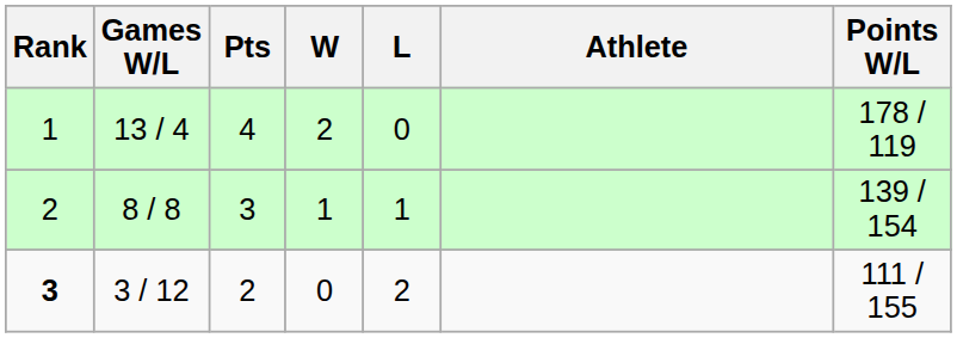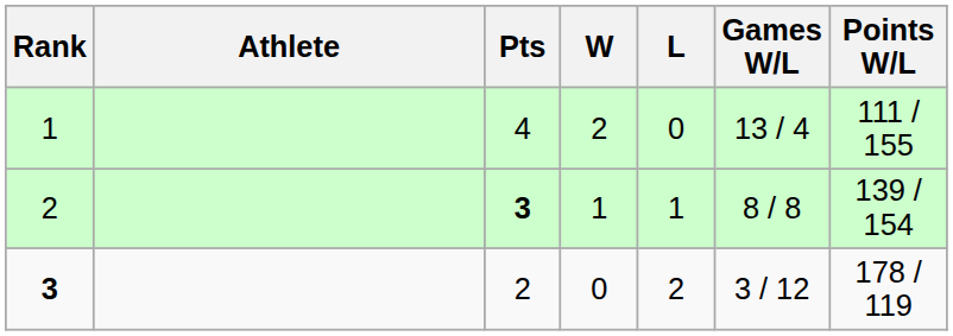columns swapped: Athlete <-> Games W/L
row 2 | Points W/L: 178 / 119 -> 111 / 155
row 3 | Pts: normal -> bold
row 4 | Points W/L: 111 / 155 -> 178 / 119
